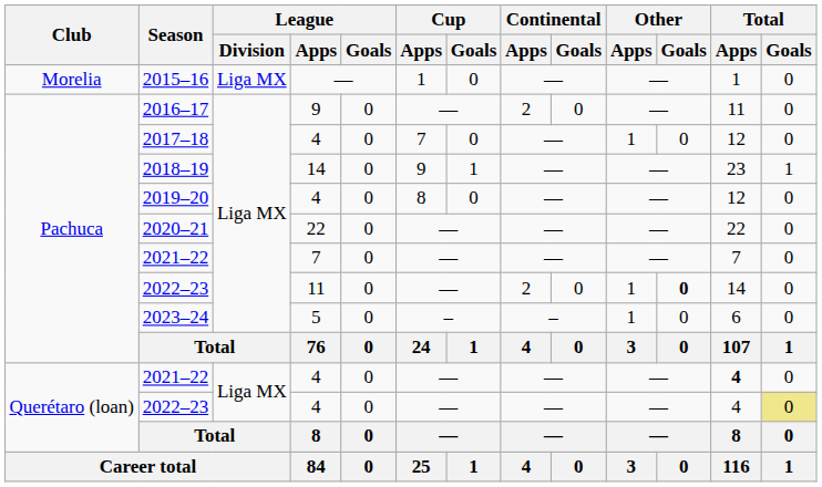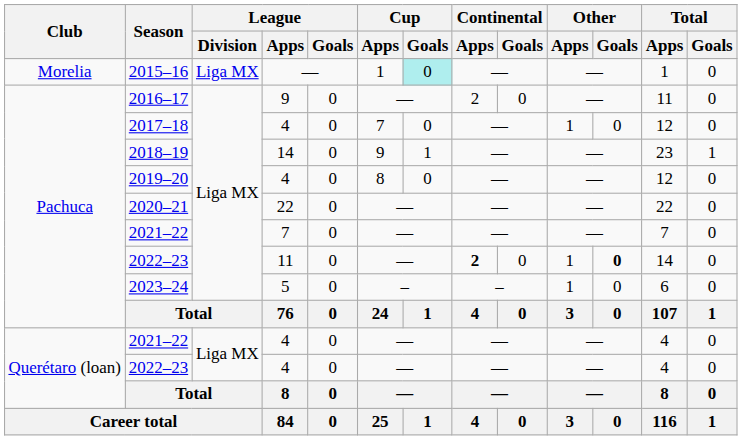2015–16 | Cup / Goals: no background -> paleturquoise background
2022–23 / 11 | Continental / Apps: normal -> bold
2021–22 / 4 | Total / Apps: bold -> normal
2022–23 / 4 | Total / Goals: khaki background -> no background
